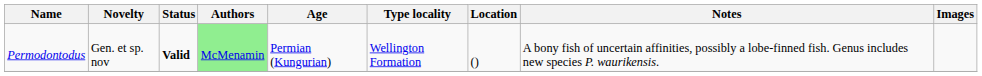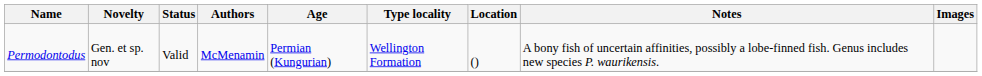Permodontodus | Status: bold -> normal
Permodontodus | Authors: lightgreen background -> no background
